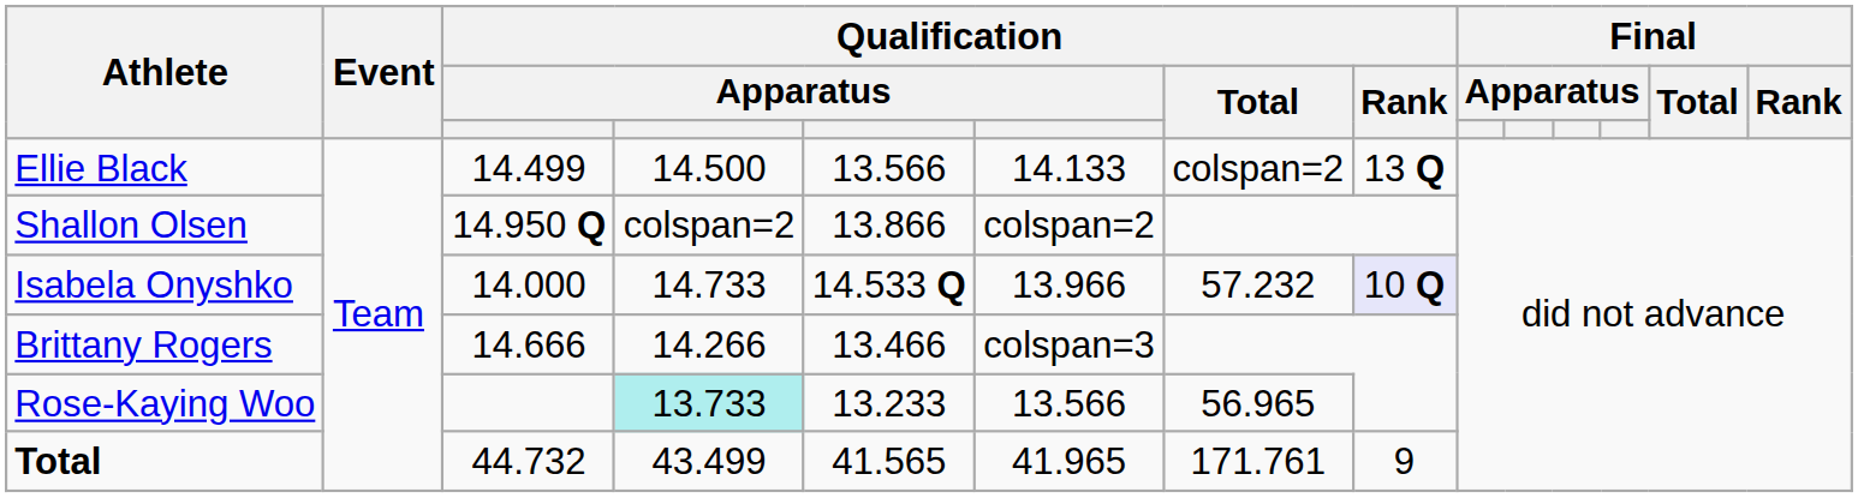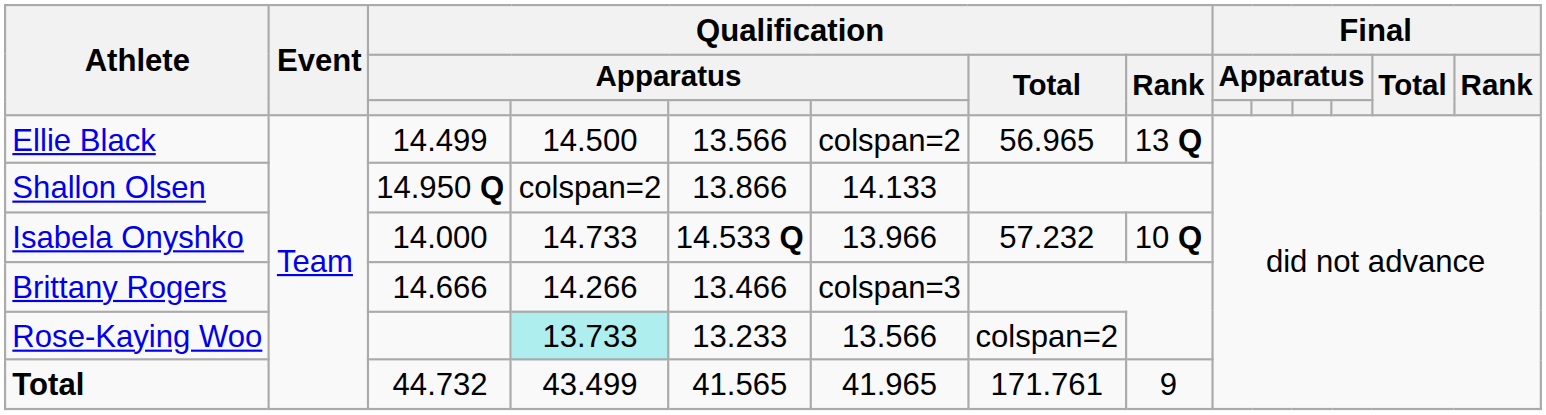Ellie Black | column 6: 14.133 -> colspan=2
Ellie Black | Qualification / Total: colspan=2 -> 56.965
Shallon Olsen | column 6: colspan=2 -> 14.133
Isabela Onyshko | Qualification / Rank: lavender background -> no background
Rose-Kaying Woo | Qualification / Total: 56.965 -> colspan=2
